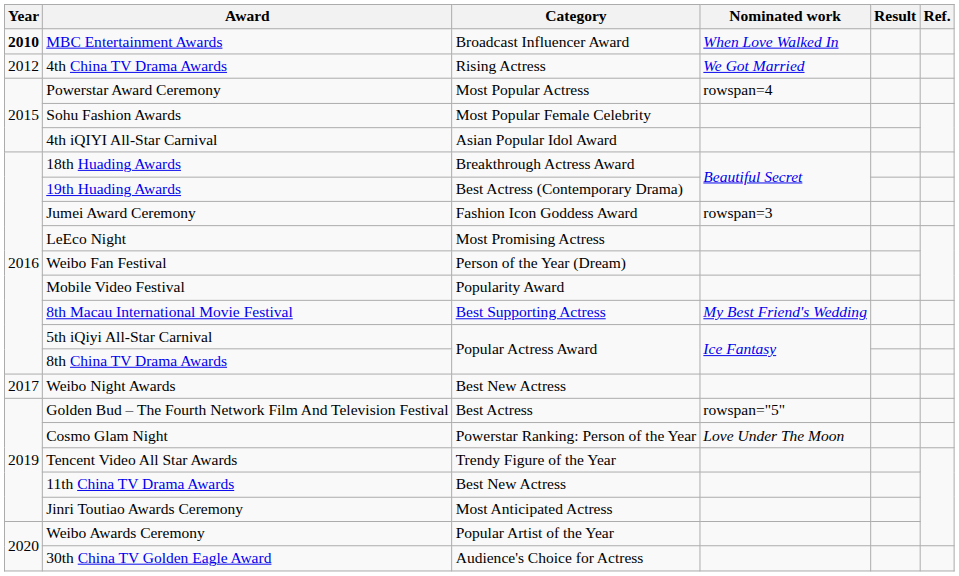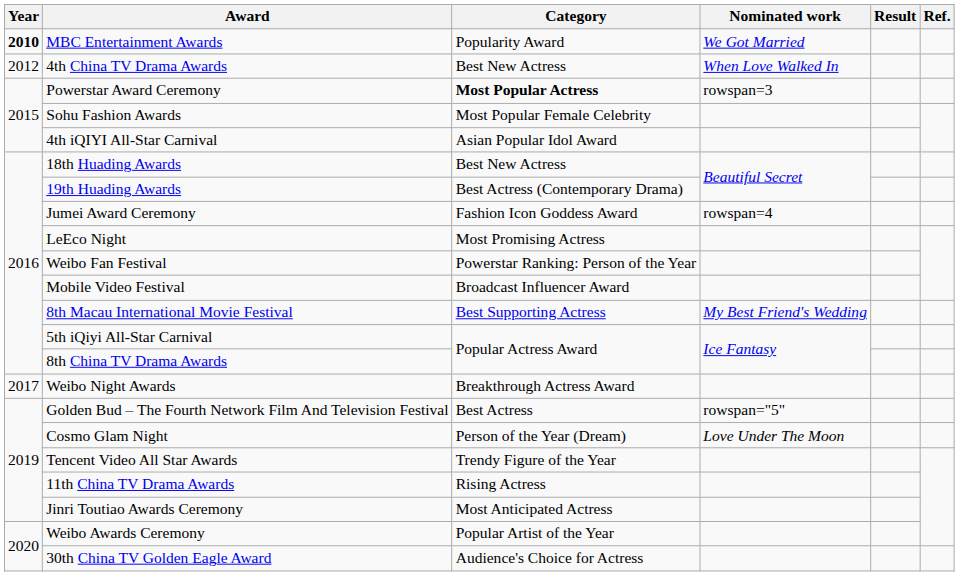MBC Entertainment Awards | Category: Broadcast Influencer Award -> Popularity Award
MBC Entertainment Awards | Nominated work: When Love Walked In -> We Got Married
4th China TV Drama Awards | Category: Rising Actress -> Best New Actress
4th China TV Drama Awards | Nominated work: We Got Married -> When Love Walked In
Powerstar Award Ceremony | Category: normal -> bold
Powerstar Award Ceremony | Nominated work: rowspan=4 -> rowspan=3
18th Huading Awards | Category: Breakthrough Actress Award -> Best New Actress
Jumei Award Ceremony | Nominated work: rowspan=3 -> rowspan=4
Weibo Fan Festival | Category: Person of the Year (Dream) -> Powerstar Ranking: Person of the Year
Mobile Video Festival | Category: Popularity Award -> Broadcast Influencer Award
Weibo Night Awards | Category: Best New Actress -> Breakthrough Actress Award
Cosmo Glam Night | Category: Powerstar Ranking: Person of the Year -> Person of the Year (Dream)
11th China TV Drama Awards | Category: Best New Actress -> Rising Actress
